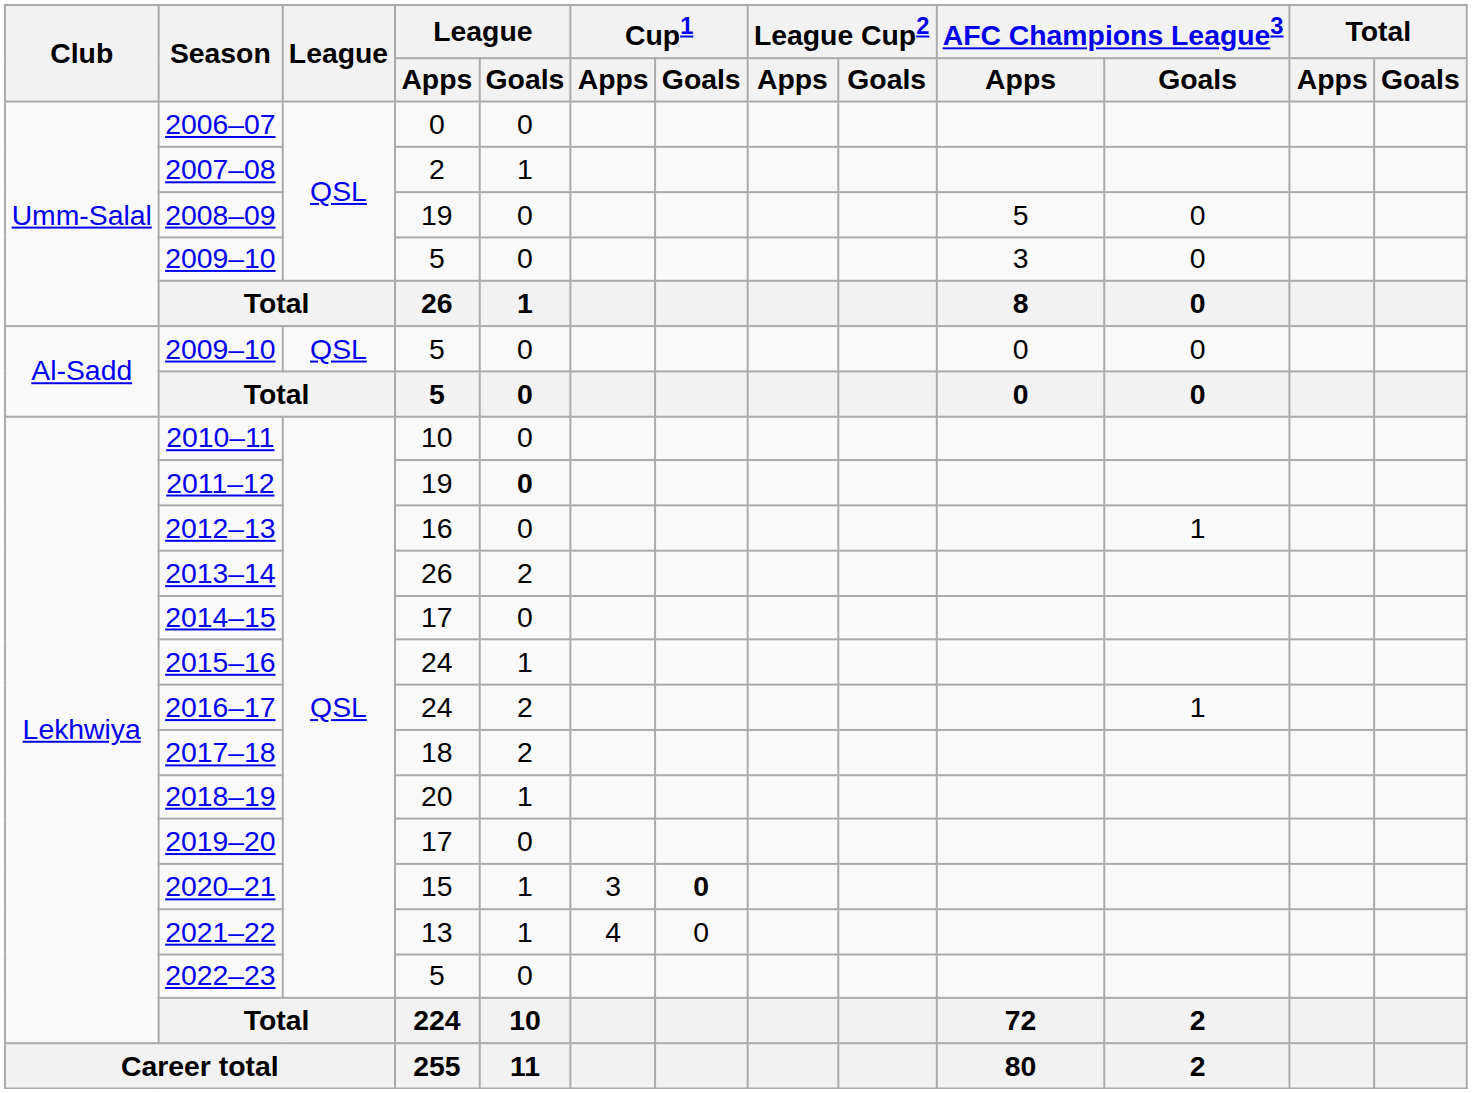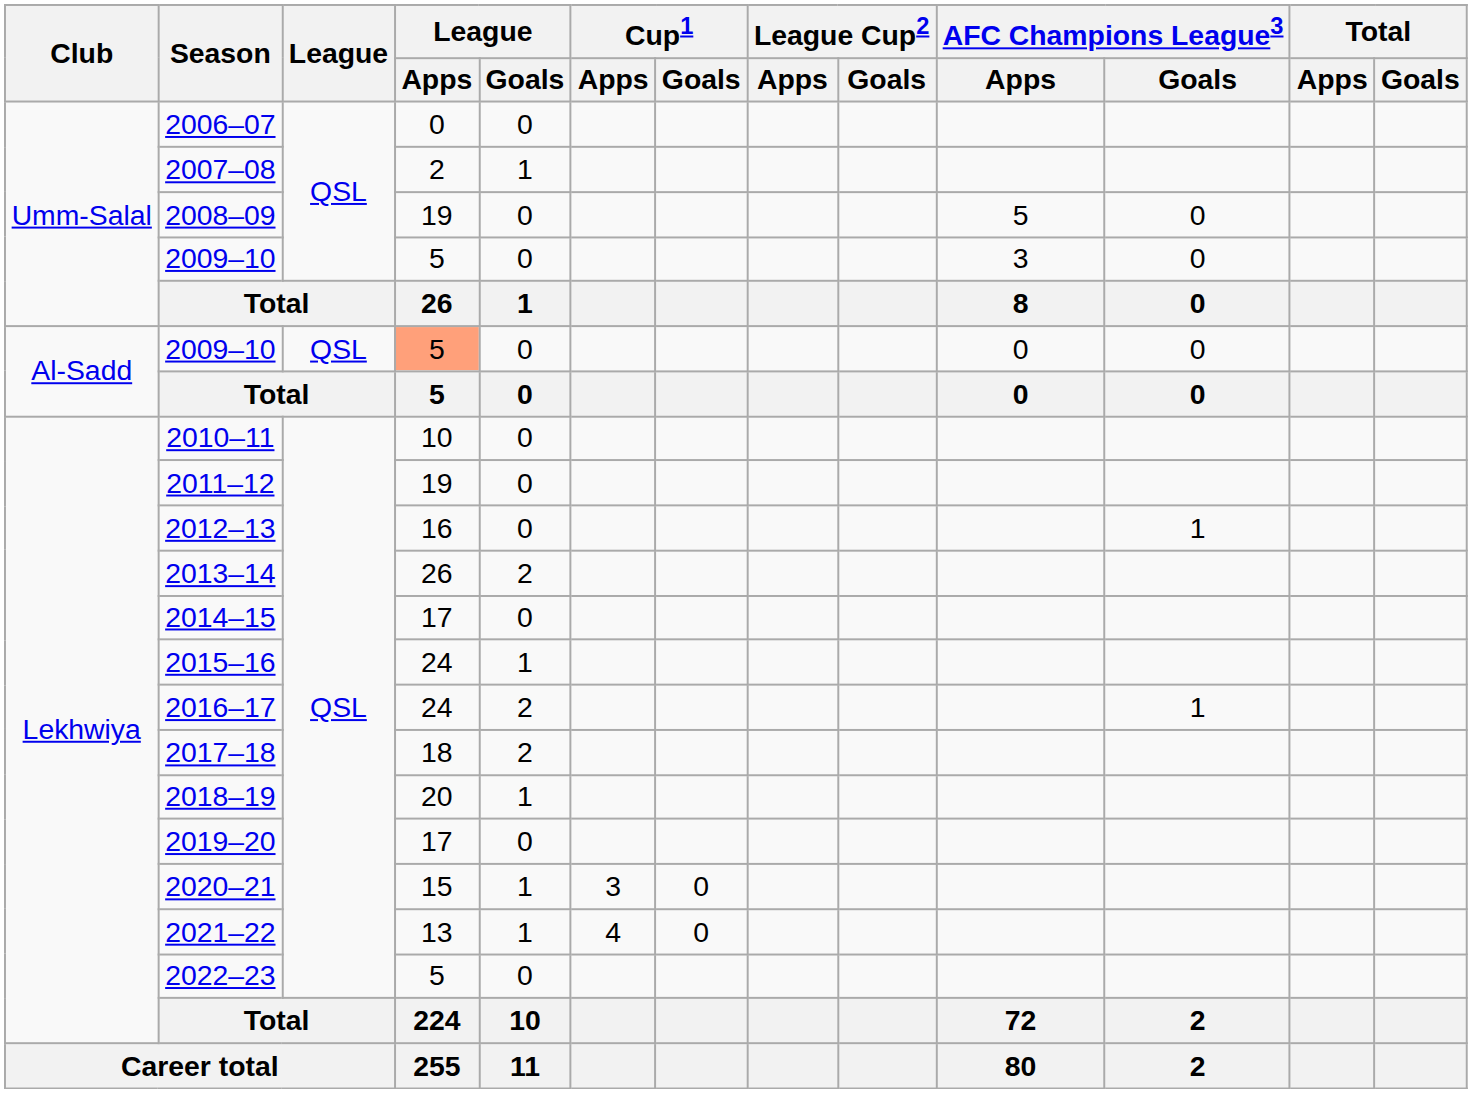Al-Sadd / 2009–10 | League / Apps: no background -> lightsalmon background
2011–12 | League / Goals: bold -> normal
2020–21 | Cup1 / Goals: bold -> normal
